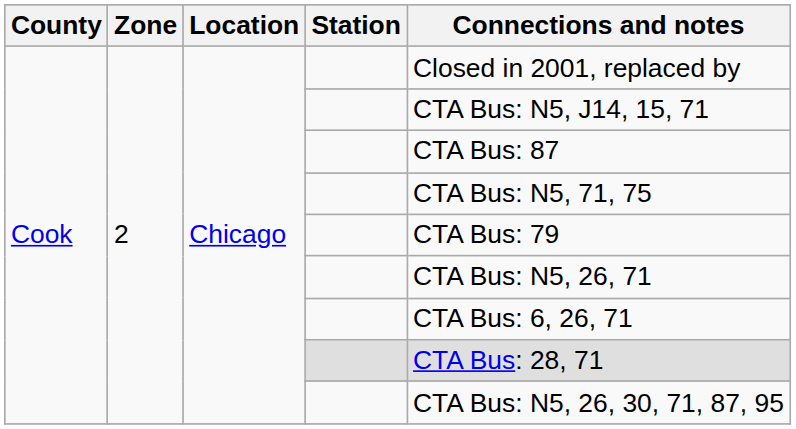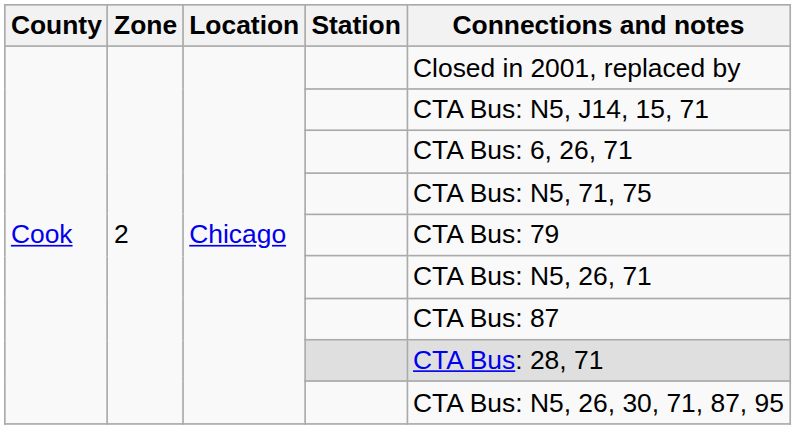row 4 | Connections and notes: CTA Bus: 87 -> CTA Bus: 6, 26, 71
row 8 | Connections and notes: CTA Bus: 6, 26, 71 -> CTA Bus: 87
